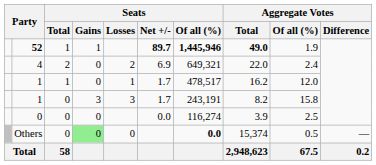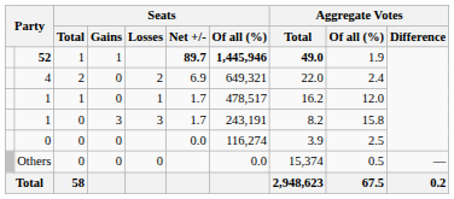Others | Seats / Gains: lightgreen background -> no background
Others | Seats / Of all (%): bold -> normal
